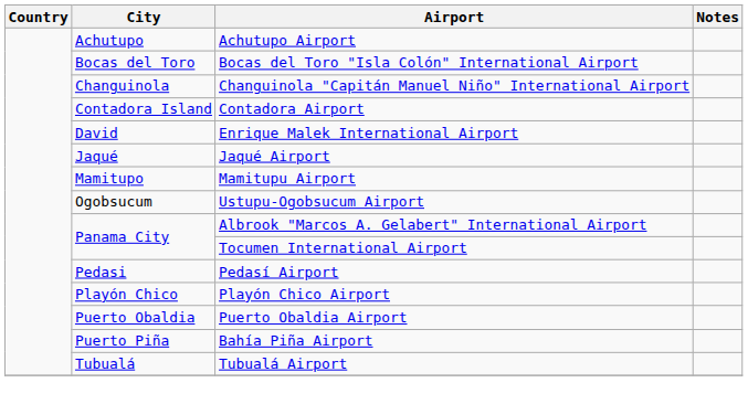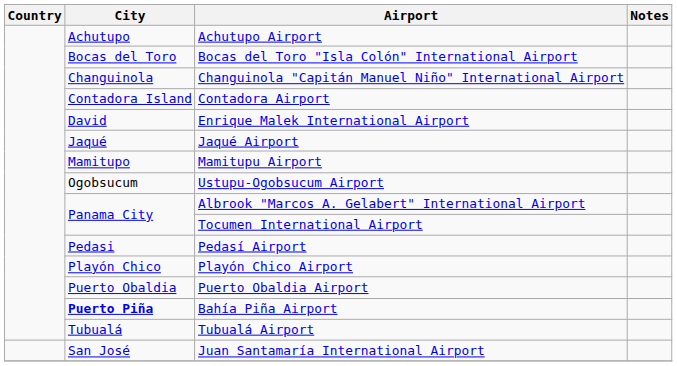Bahía Piña Airport | City: normal -> bold
+ row: San José | Juan Santamaría International Airport
